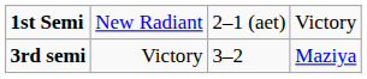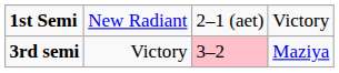3rd semi | column 3: no background -> pink background
